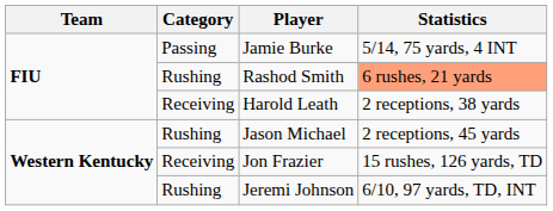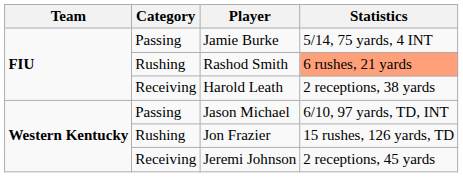Jason Michael | Category: Rushing -> Passing
Jason Michael | Statistics: 2 receptions, 45 yards -> 6/10, 97 yards, TD, INT
Jon Frazier | Category: Receiving -> Rushing
Jeremi Johnson | Category: Rushing -> Receiving
Jeremi Johnson | Statistics: 6/10, 97 yards, TD, INT -> 2 receptions, 45 yards
